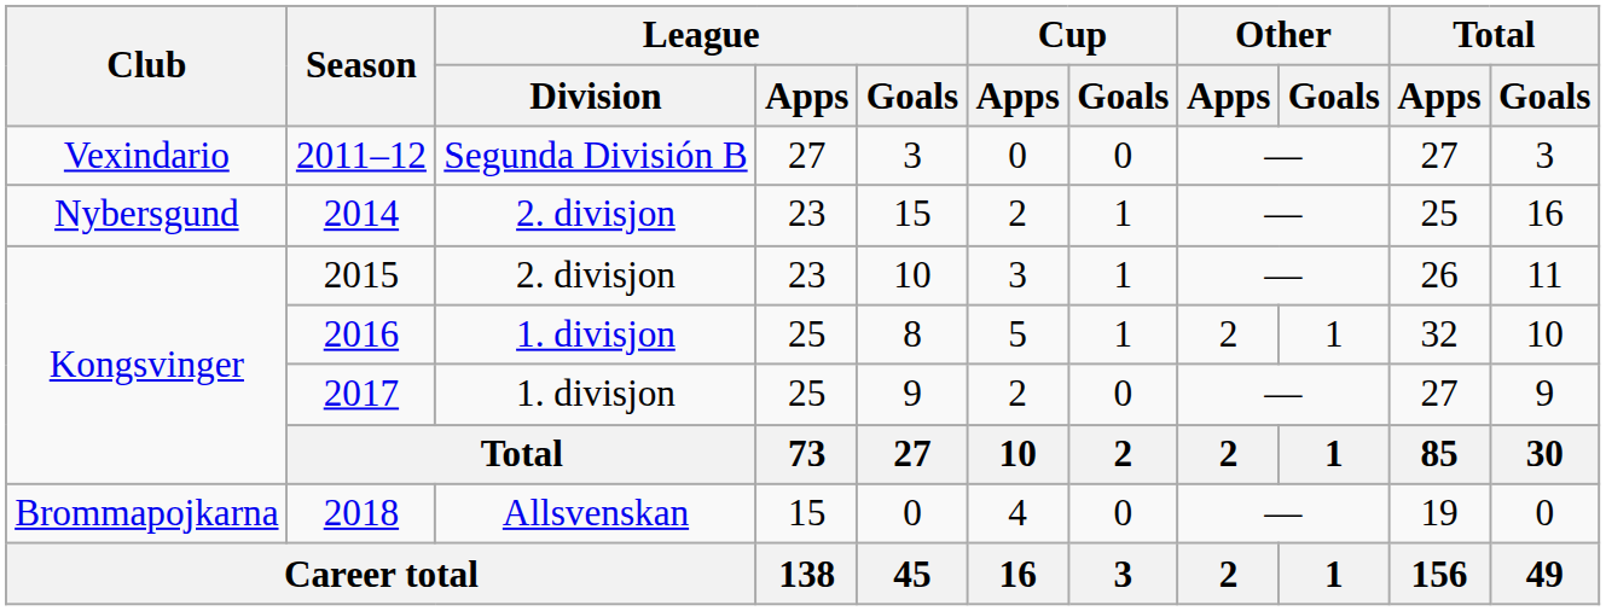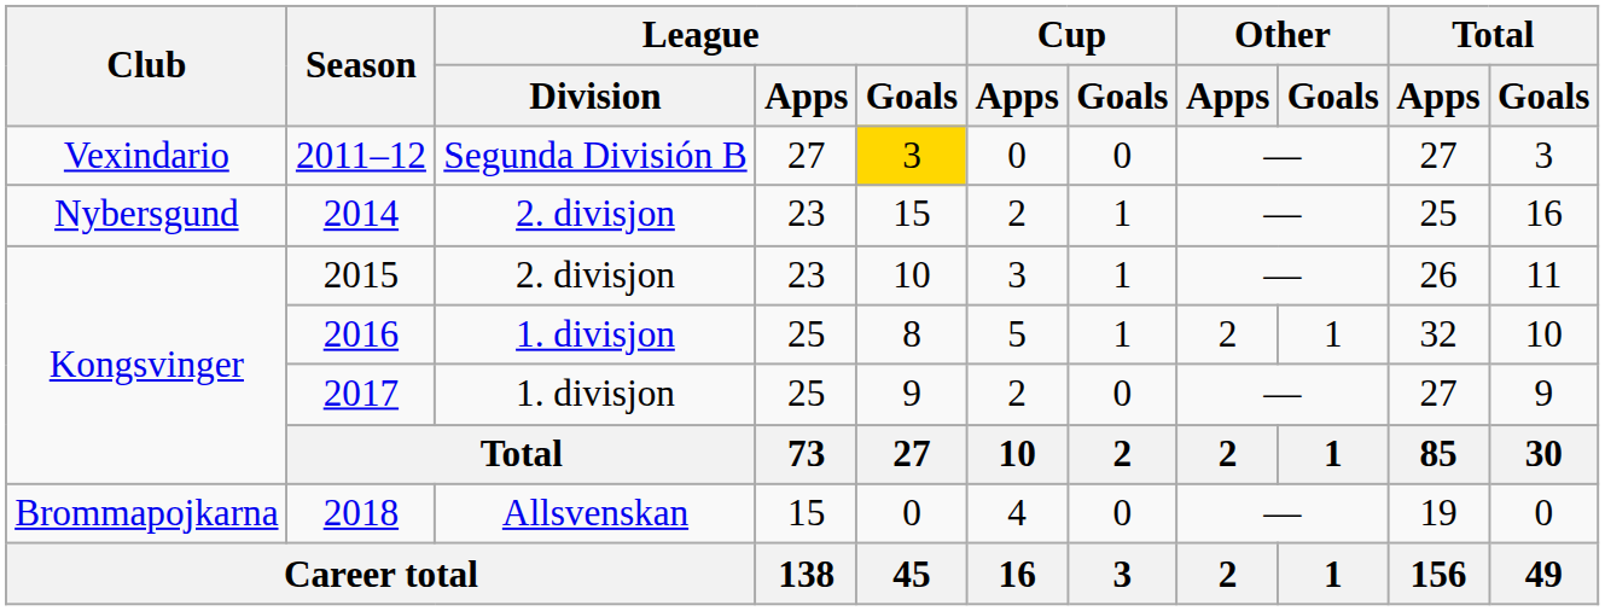2011–12 | League / Goals: no background -> gold background
